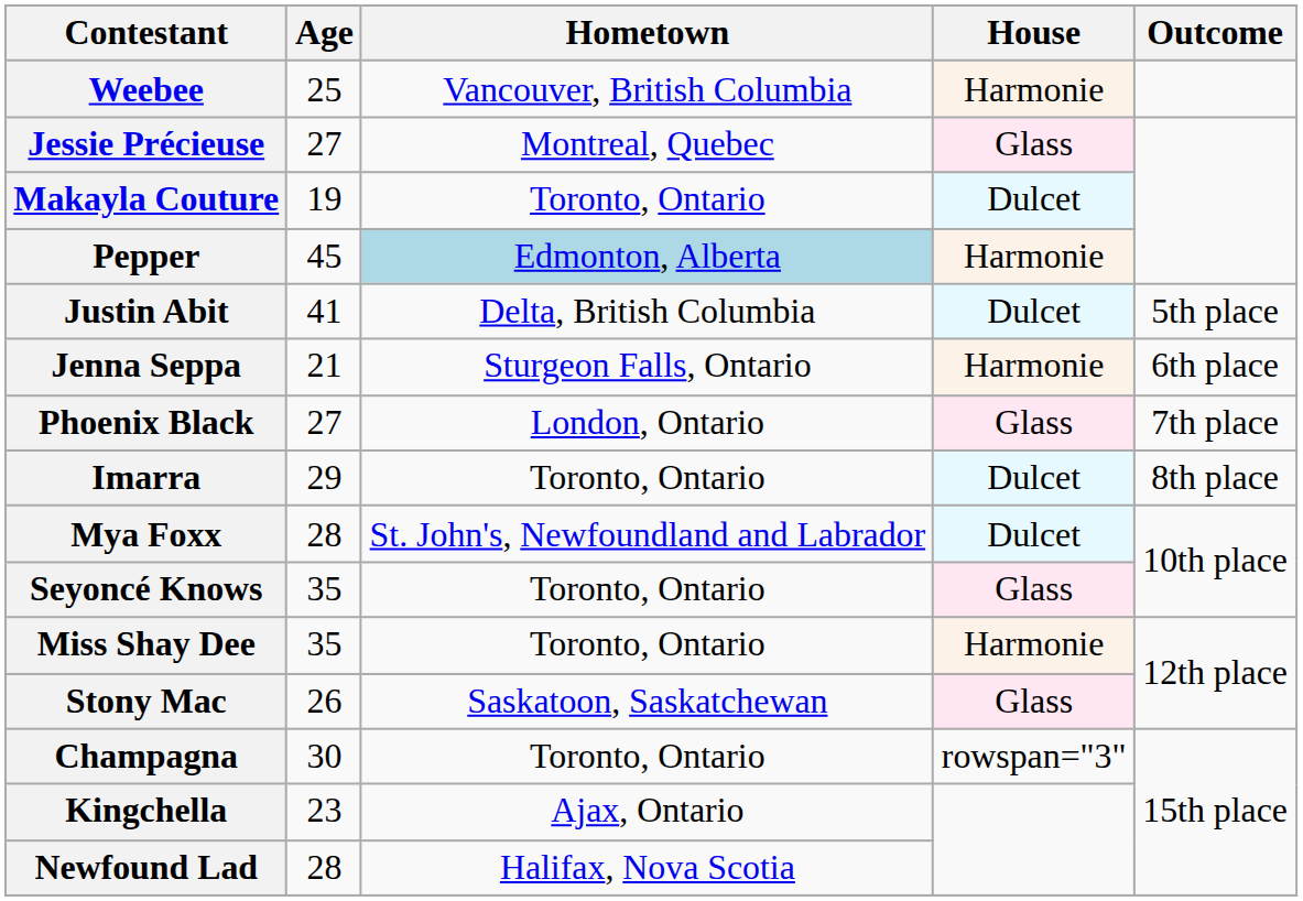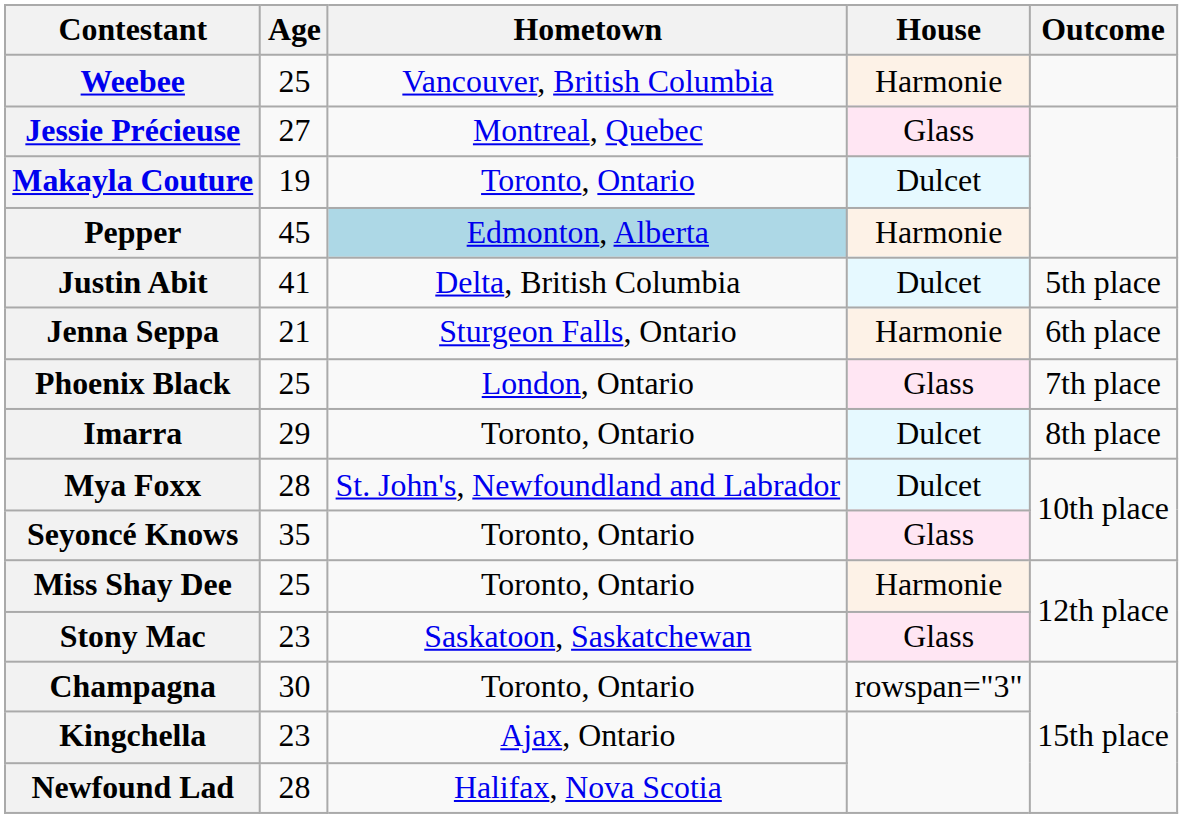Phoenix Black | Age: 27 -> 25
Miss Shay Dee | Age: 35 -> 25
Stony Mac | Age: 26 -> 23
